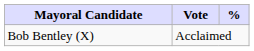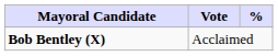Bob Bentley (X) | Mayoral Candidate: normal -> bold
